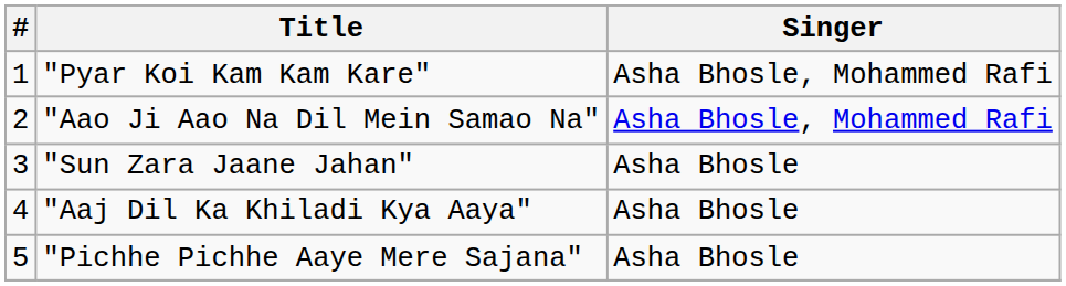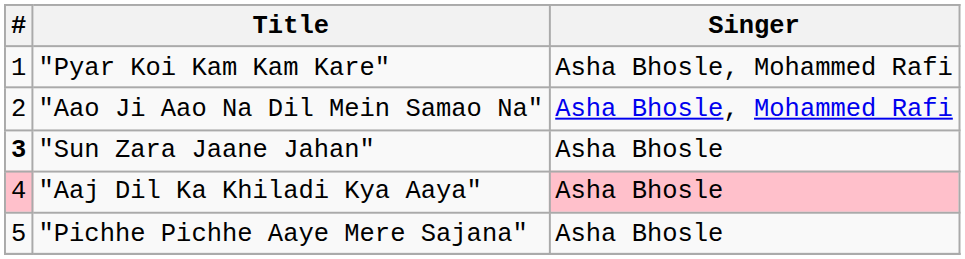"Sun Zara Jaane Jahan" | #: normal -> bold
"Aaj Dil Ka Khiladi Kya Aaya" | #: no background -> pink background
"Aaj Dil Ka Khiladi Kya Aaya" | Singer: no background -> pink background
